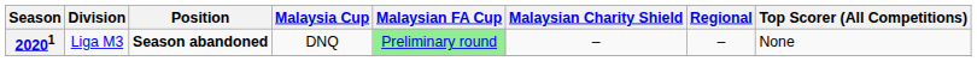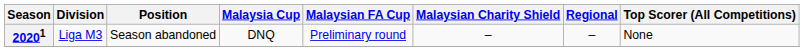20201 | Position: bold -> normal
20201 | Malaysian FA Cup: lightgreen background -> no background
